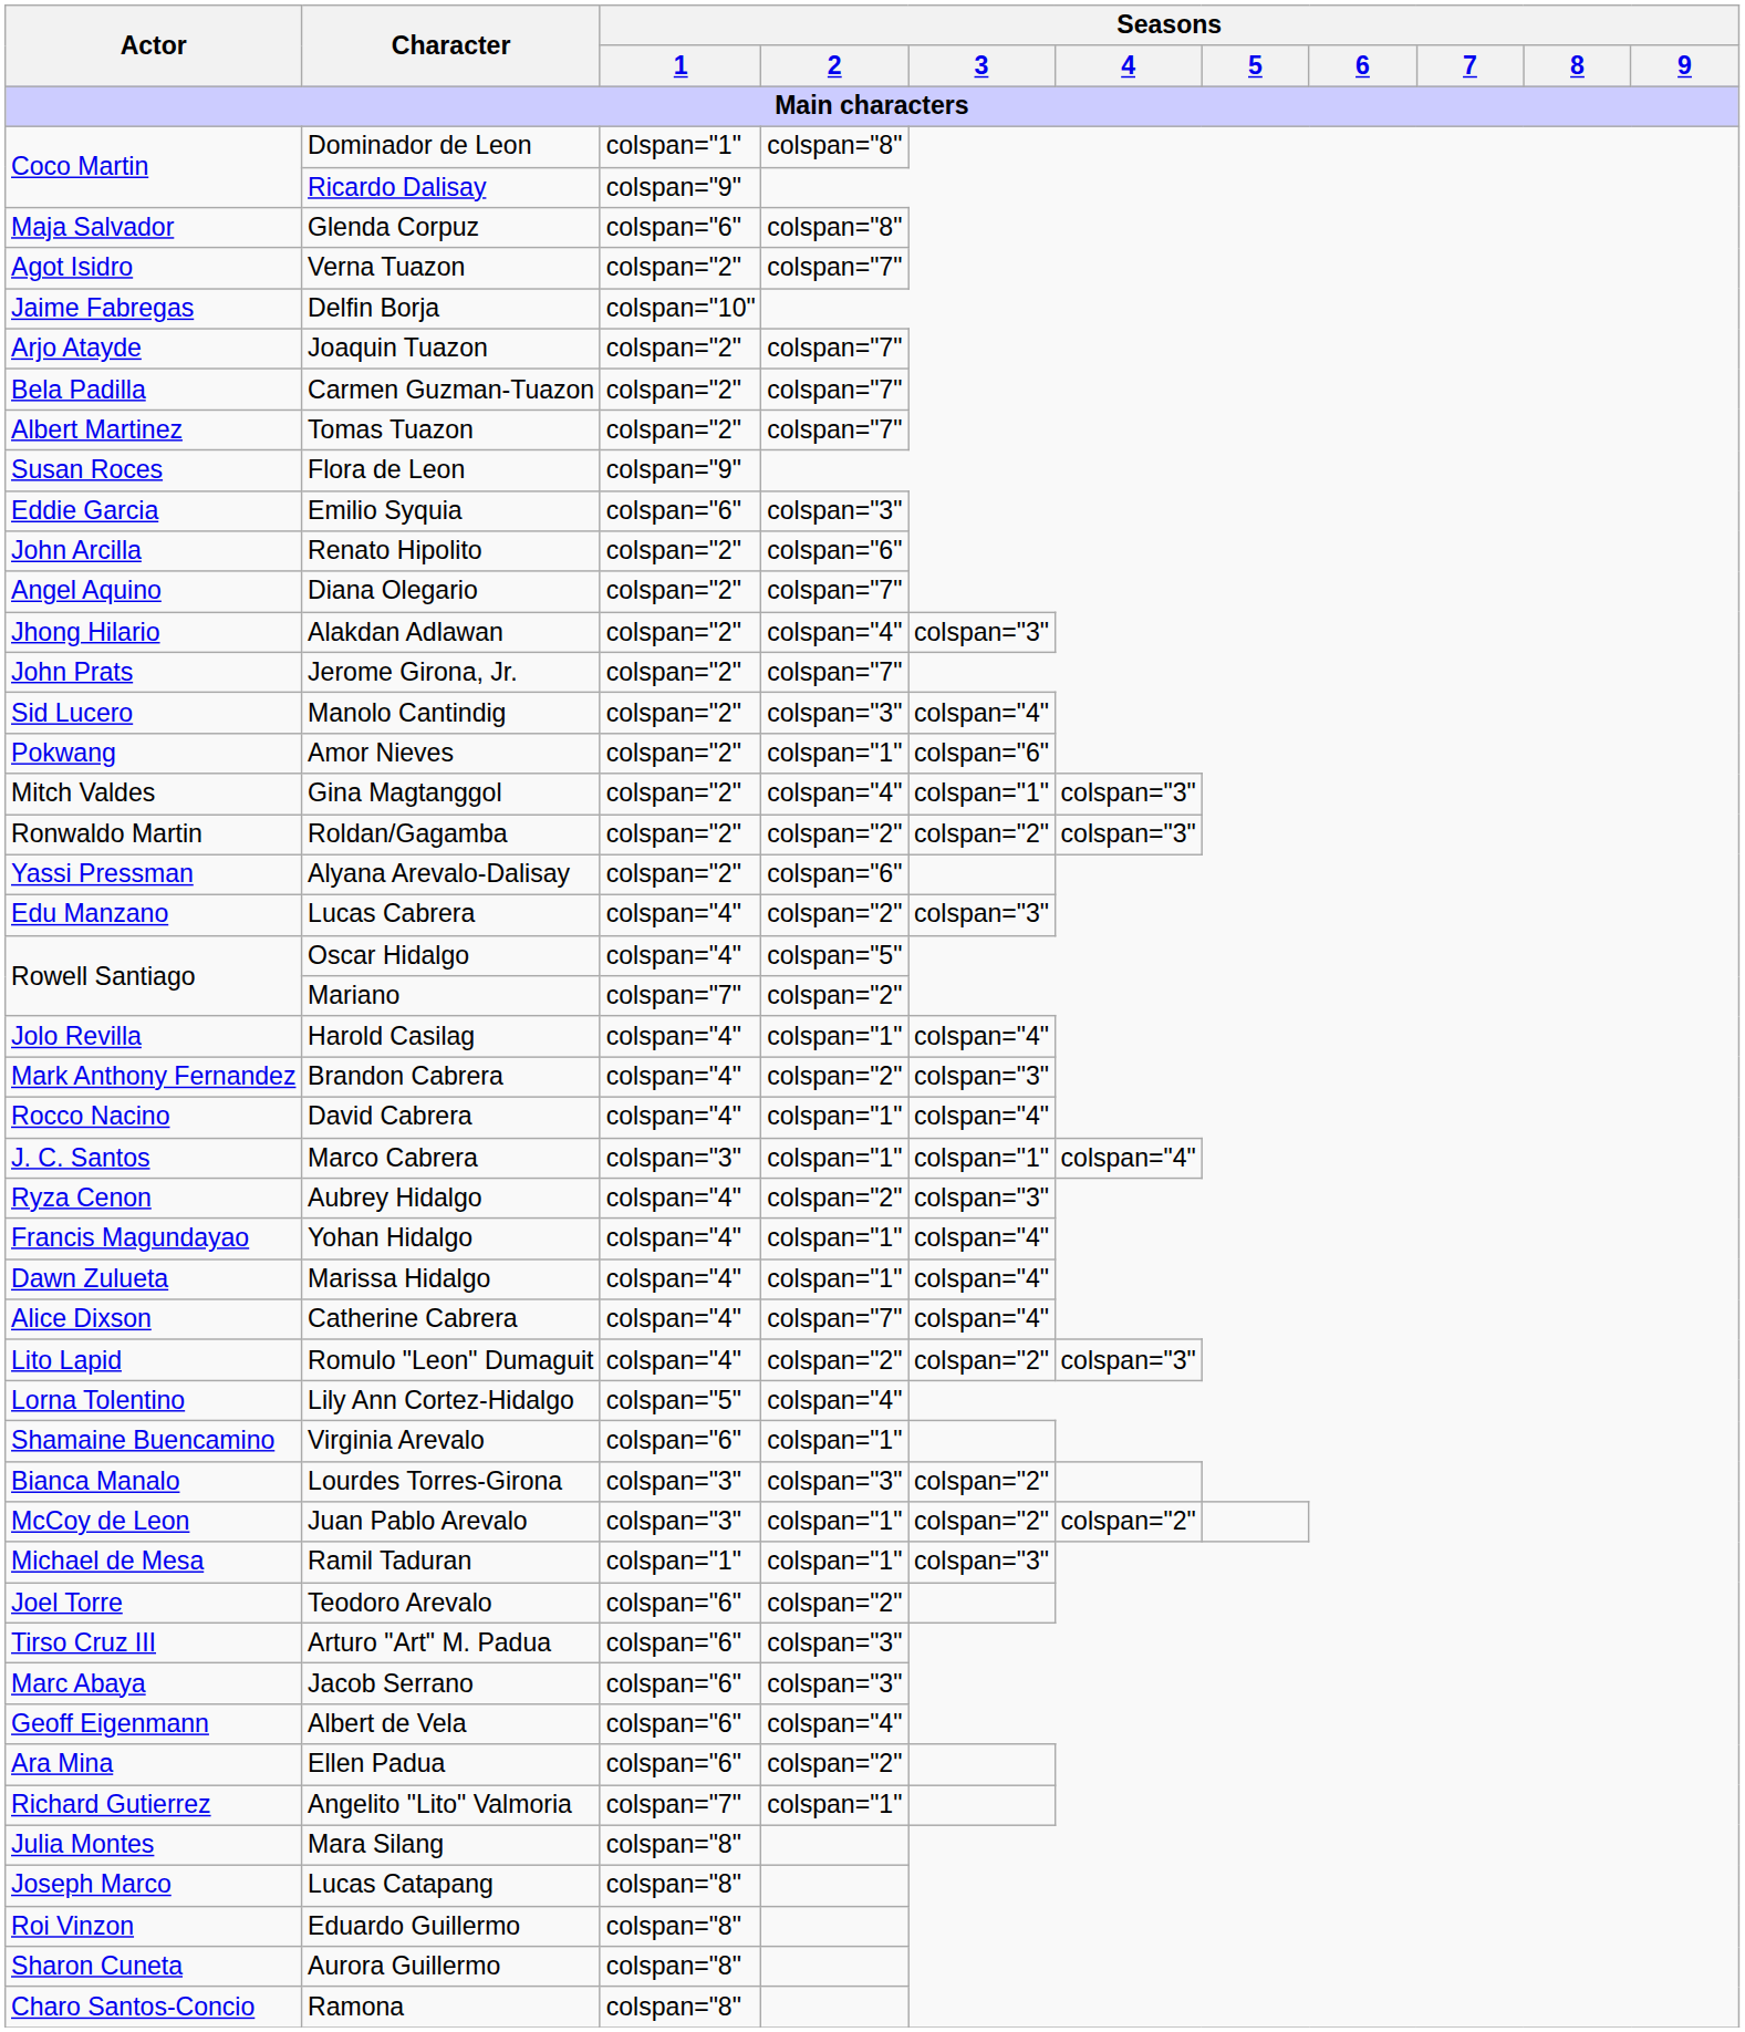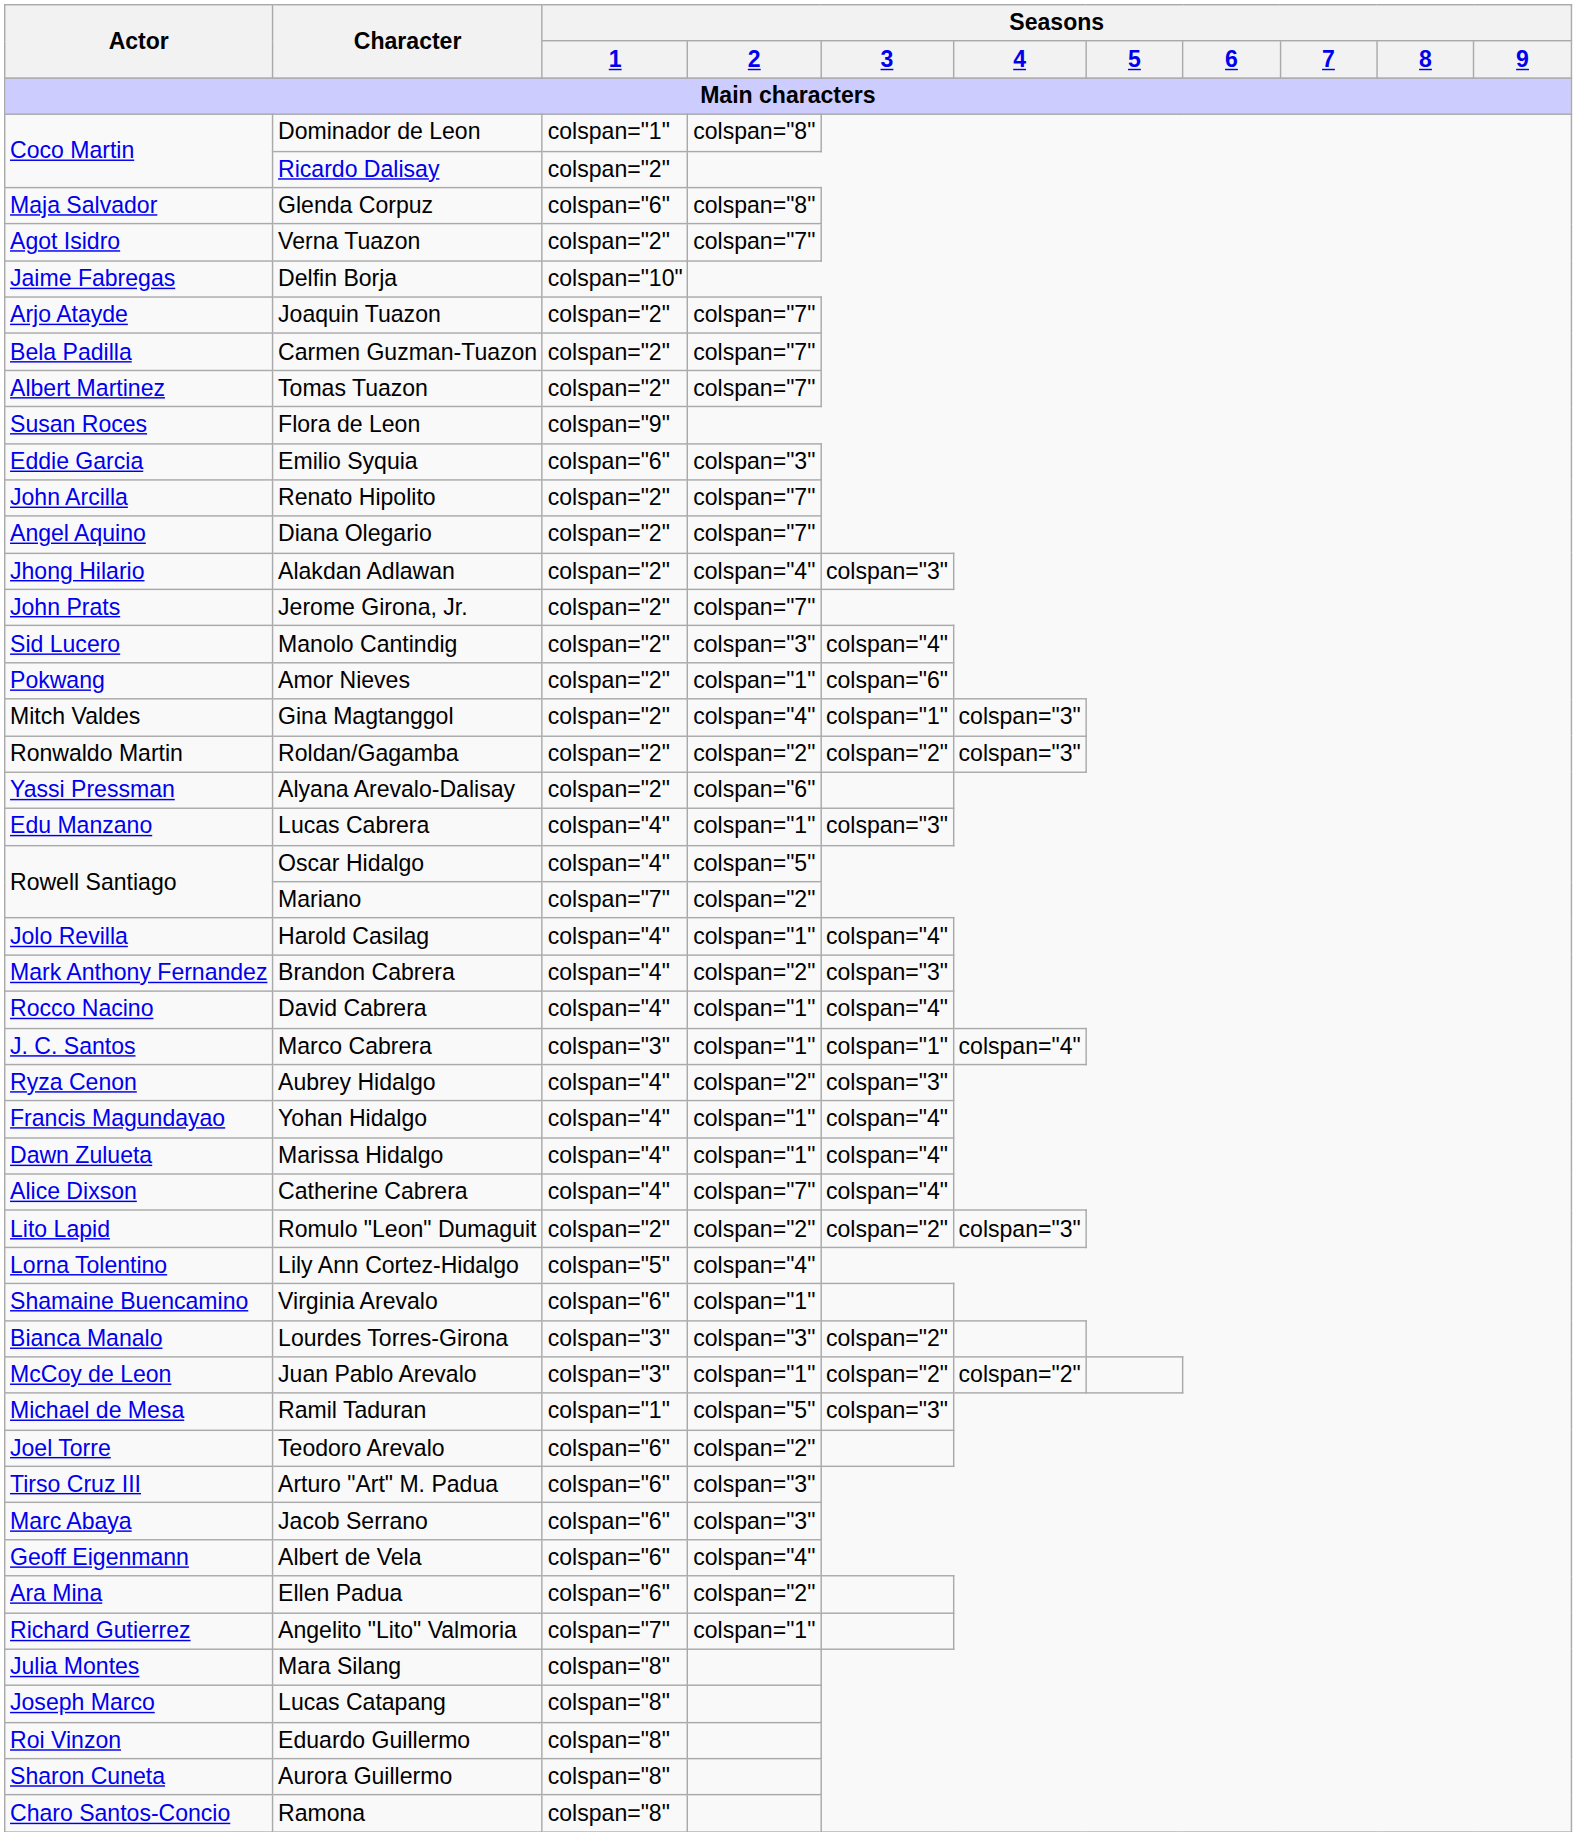Ricardo Dalisay | Seasons / 1 / Main characters: colspan="9" -> colspan="2"
Renato Hipolito | Seasons / 2 / Main characters: colspan="6" -> colspan="7"
Lucas Cabrera | Seasons / 2 / Main characters: colspan="2" -> colspan="1"
Romulo "Leon" Dumaguit | Seasons / 1 / Main characters: colspan="4" -> colspan="2"
Ramil Taduran | Seasons / 2 / Main characters: colspan="1" -> colspan="5"
